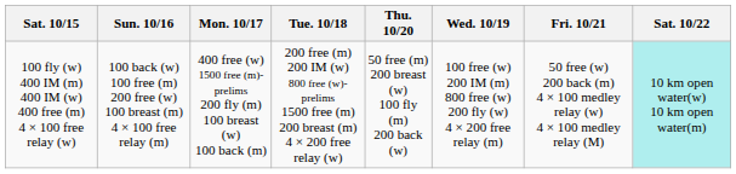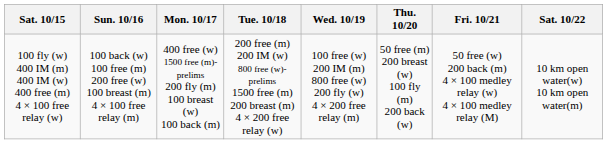columns swapped: Wed. 10/19 <-> Thu. 10/20
row 2 | Sat. 10/22: paleturquoise background -> no background
